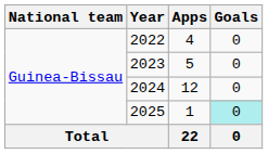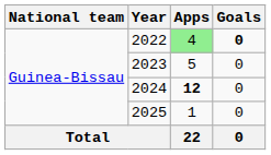2022 | Apps: no background -> lightgreen background
2022 | Goals: normal -> bold
2024 | Apps: normal -> bold
2025 | Goals: paleturquoise background -> no background
